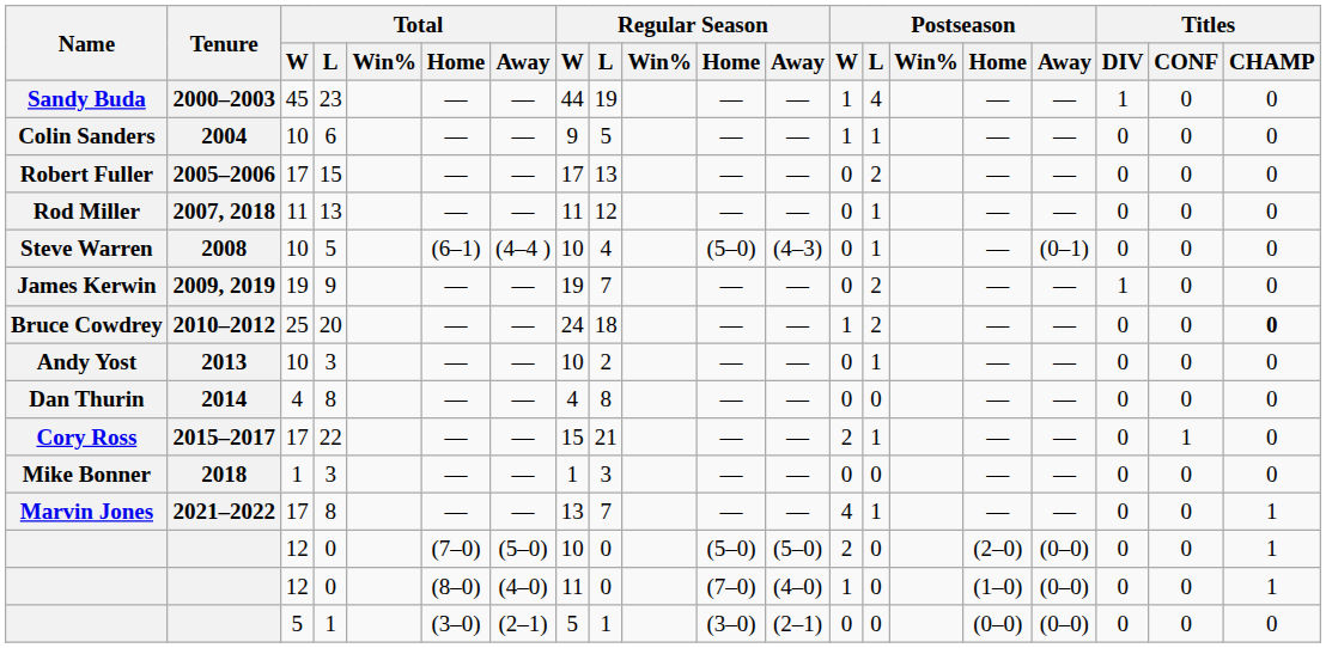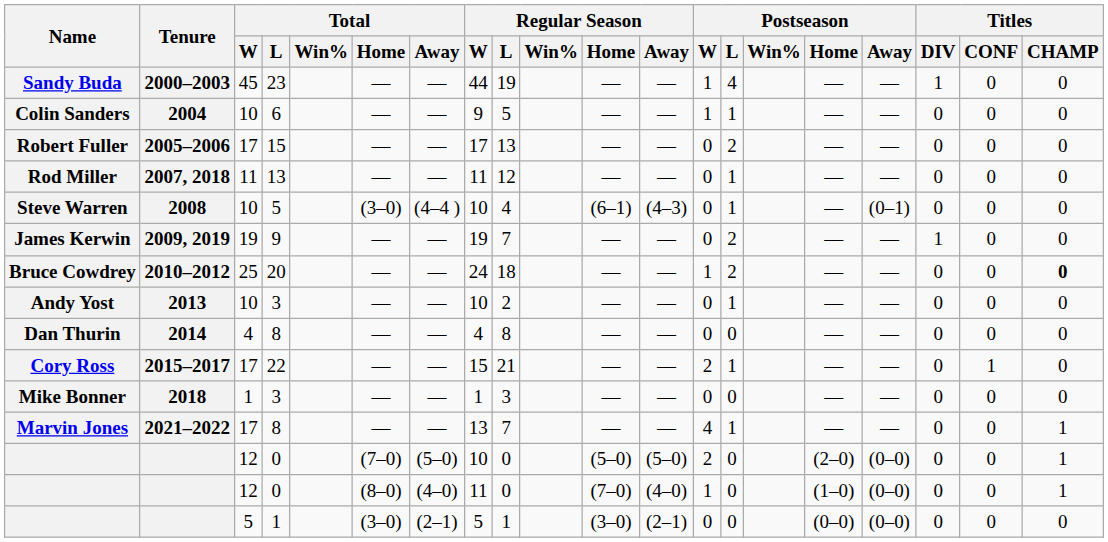Steve Warren | Total / Home: (6–1) -> (3–0)
Steve Warren | Regular Season / Home: (5–0) -> (6–1)
